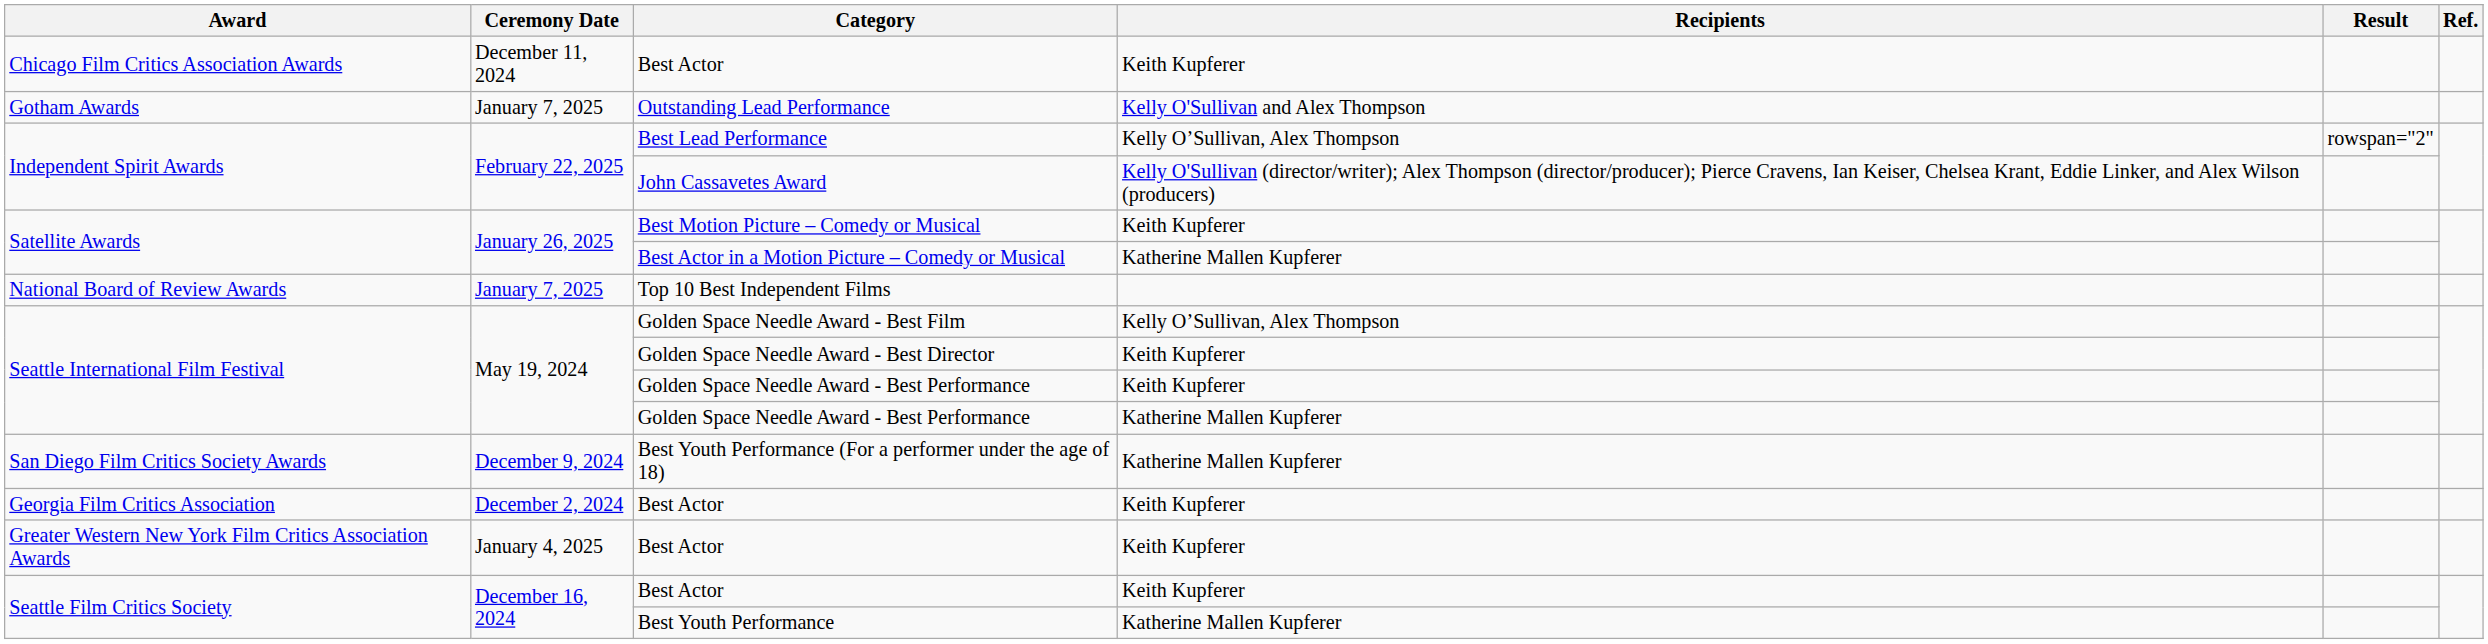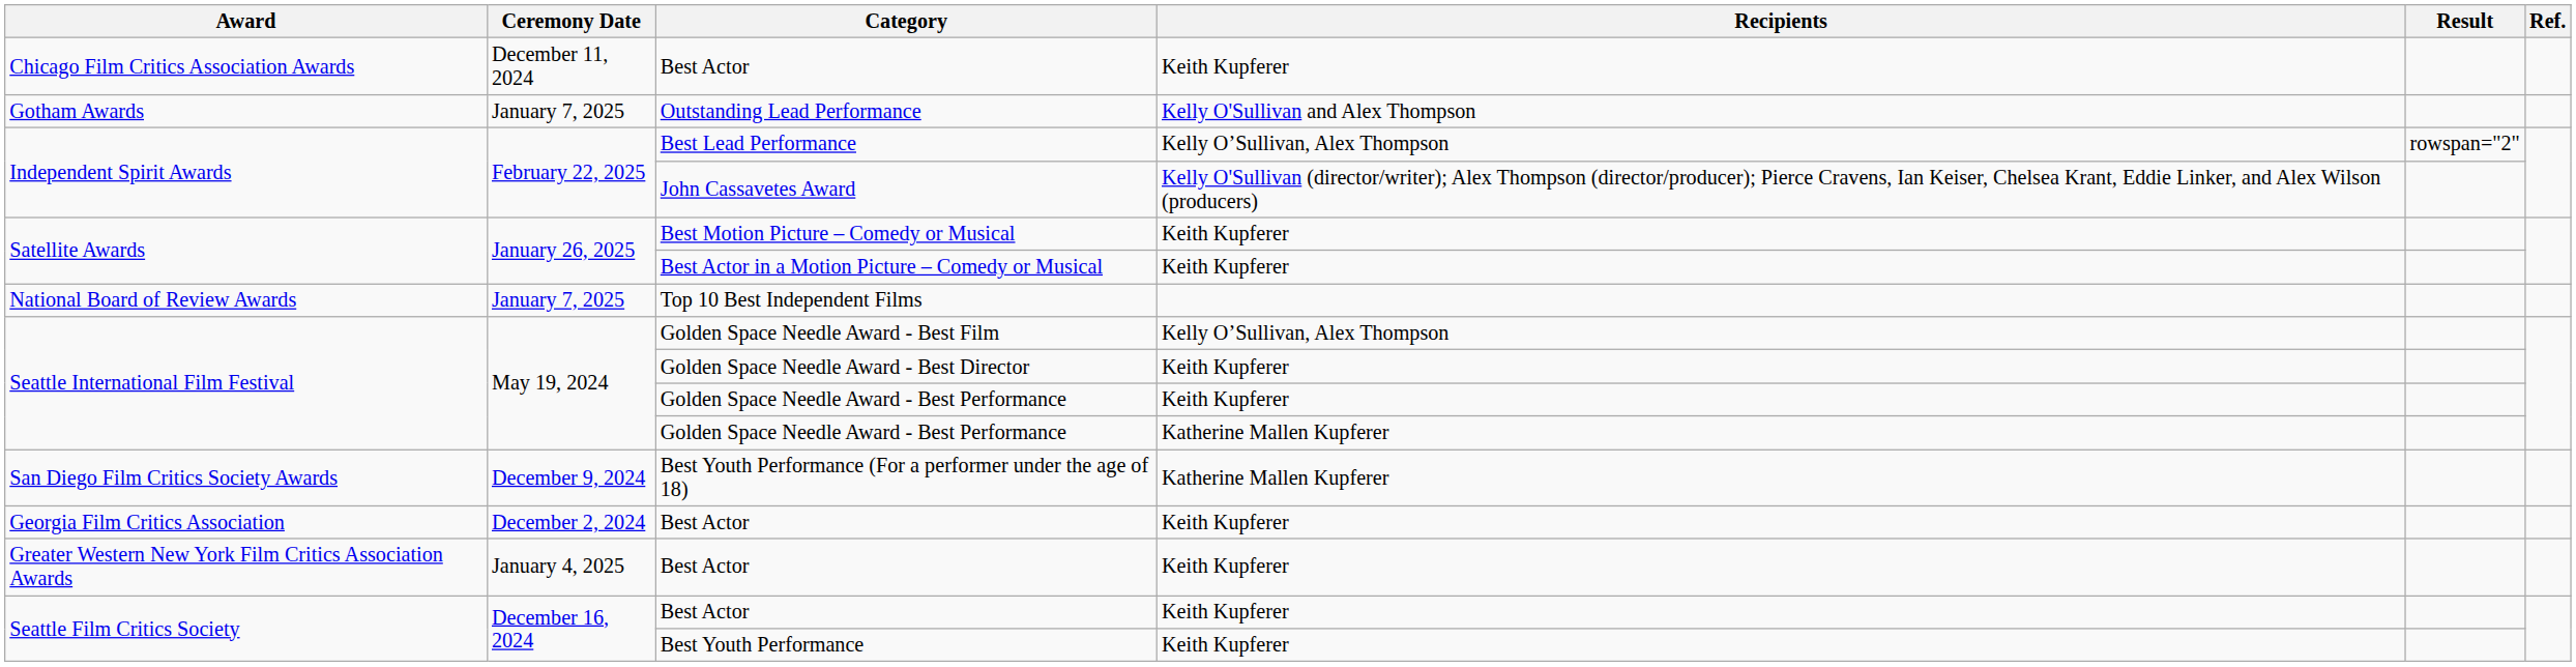Best Actor in a Motion Picture – Comedy or Musical | Recipients: Katherine Mallen Kupferer -> Keith Kupferer
Best Youth Performance | Recipients: Katherine Mallen Kupferer -> Keith Kupferer
